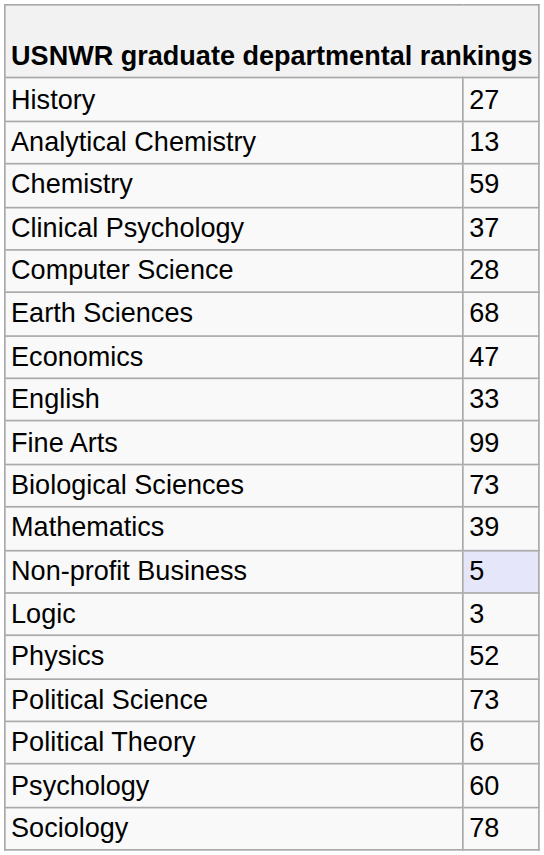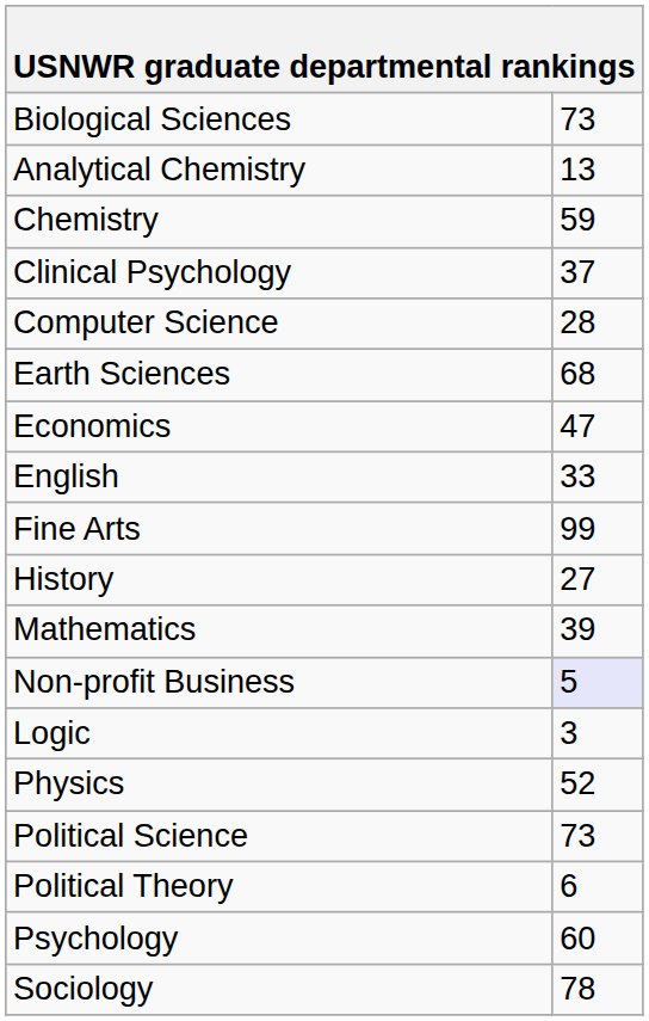rows swapped: Biological Sciences <-> History
